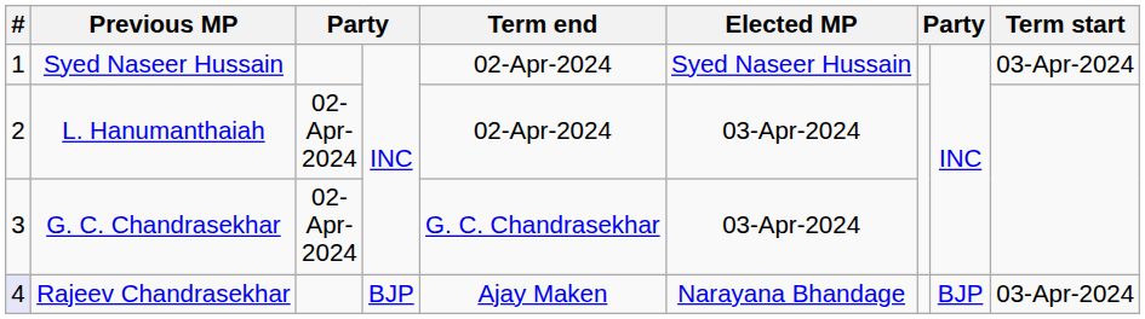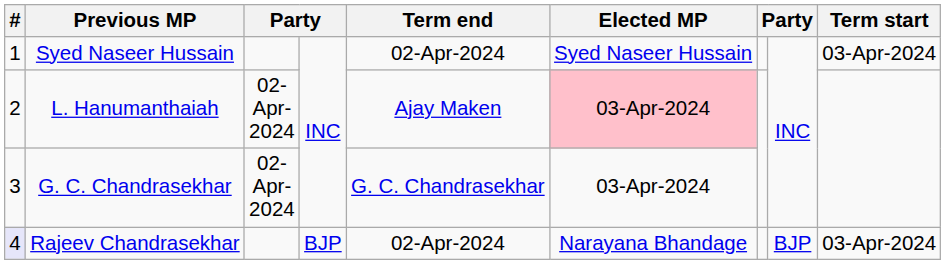L. Hanumanthaiah | Term end: 02-Apr-2024 -> Ajay Maken
L. Hanumanthaiah | Elected MP: no background -> pink background
Rajeev Chandrasekhar | Term end: Ajay Maken -> 02-Apr-2024
